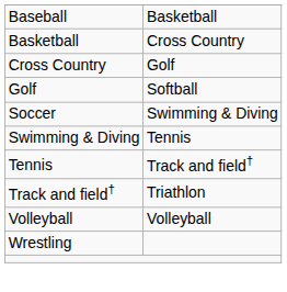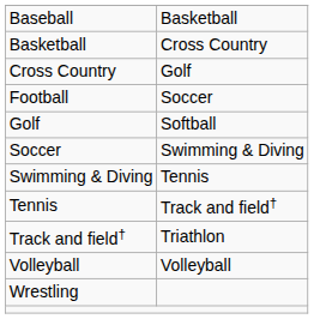+ row: Football | Soccer
